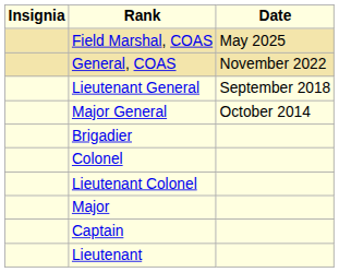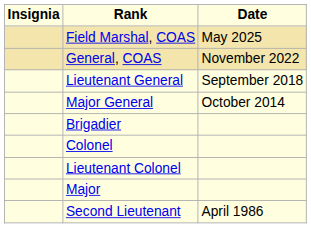- row: Captain
- row: Lieutenant
+ row: Second Lieutenant | April 1986
